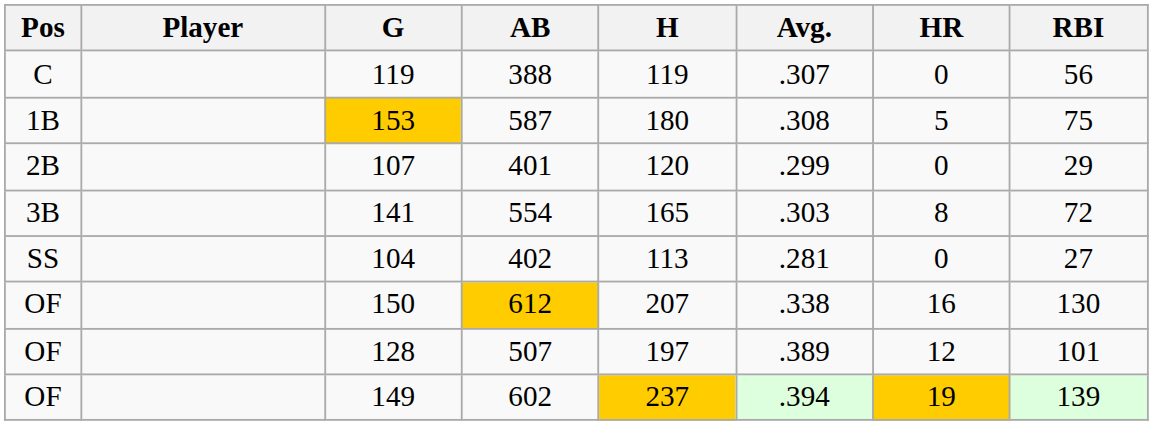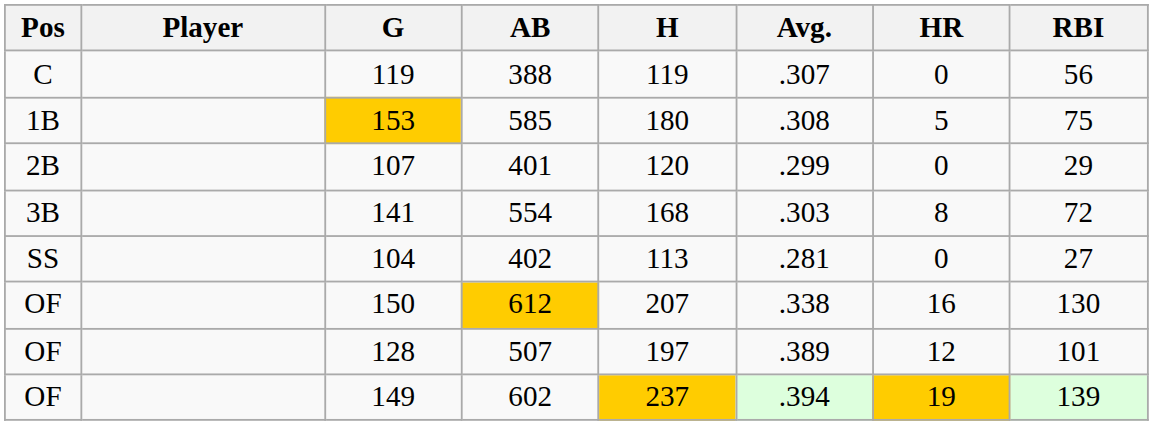153 | AB: 587 -> 585
141 | H: 165 -> 168
